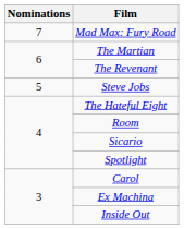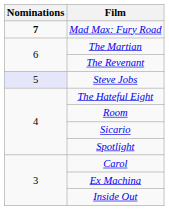Mad Max: Fury Road | Nominations: normal -> bold
Steve Jobs | Nominations: no background -> lavender background
